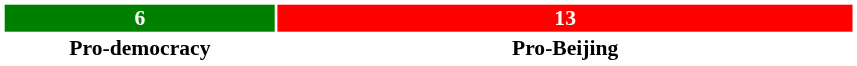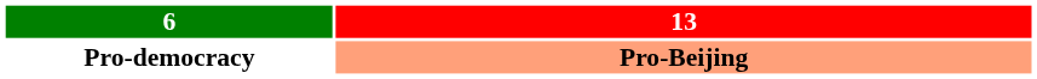Pro-democracy | 13: no background -> lightsalmon background
